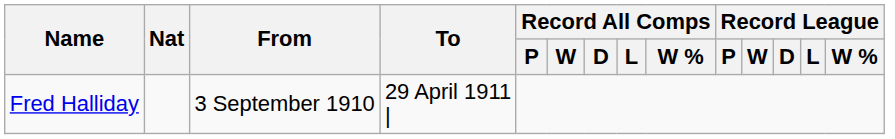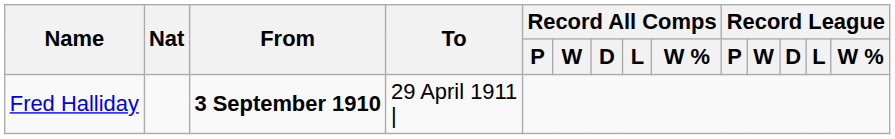Fred Halliday | From: normal -> bold
